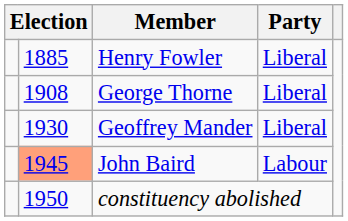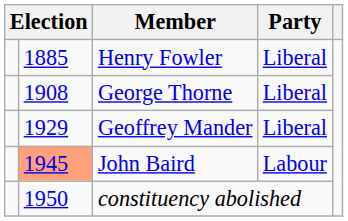Geoffrey Mander | column 2: 1930 -> 1929
